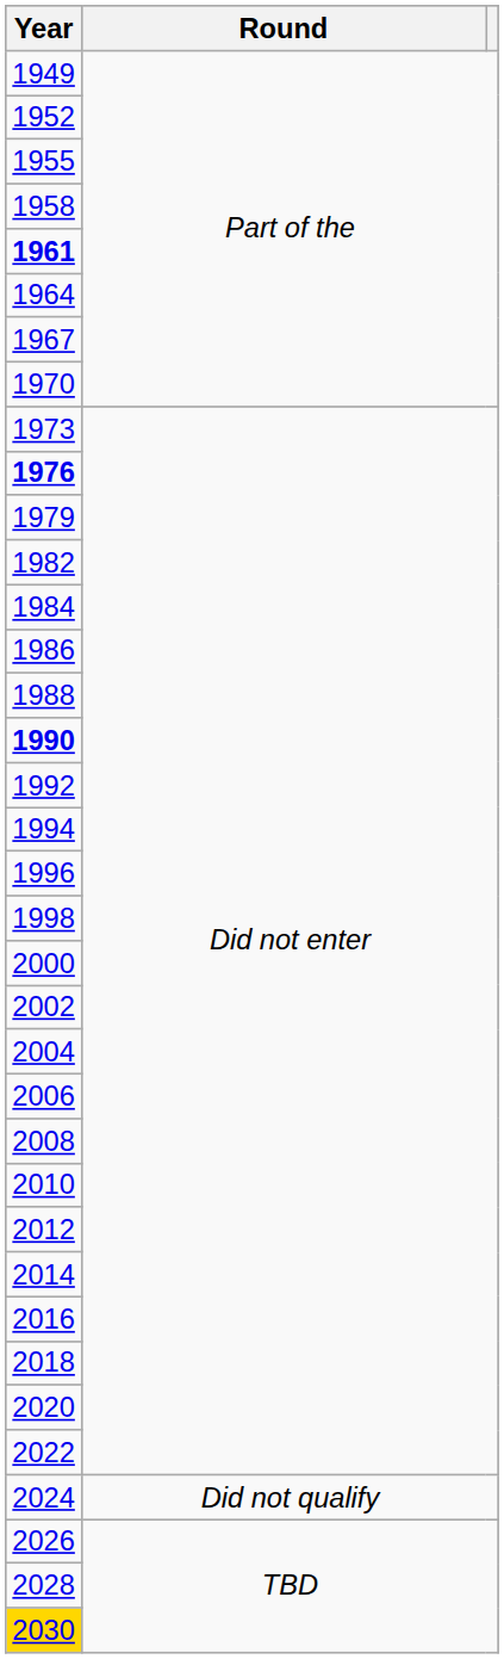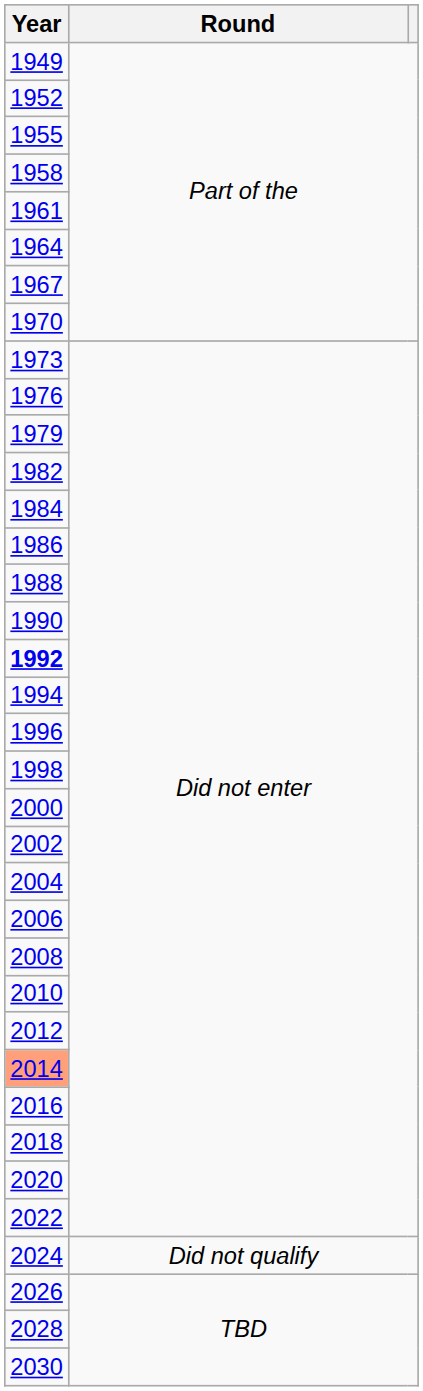1961 | Year: bold -> normal
1976 | Year: bold -> normal
1990 | Year: bold -> normal
1992 | Year: normal -> bold
2014 | Year: no background -> lightsalmon background
2030 | Year: gold background -> no background
